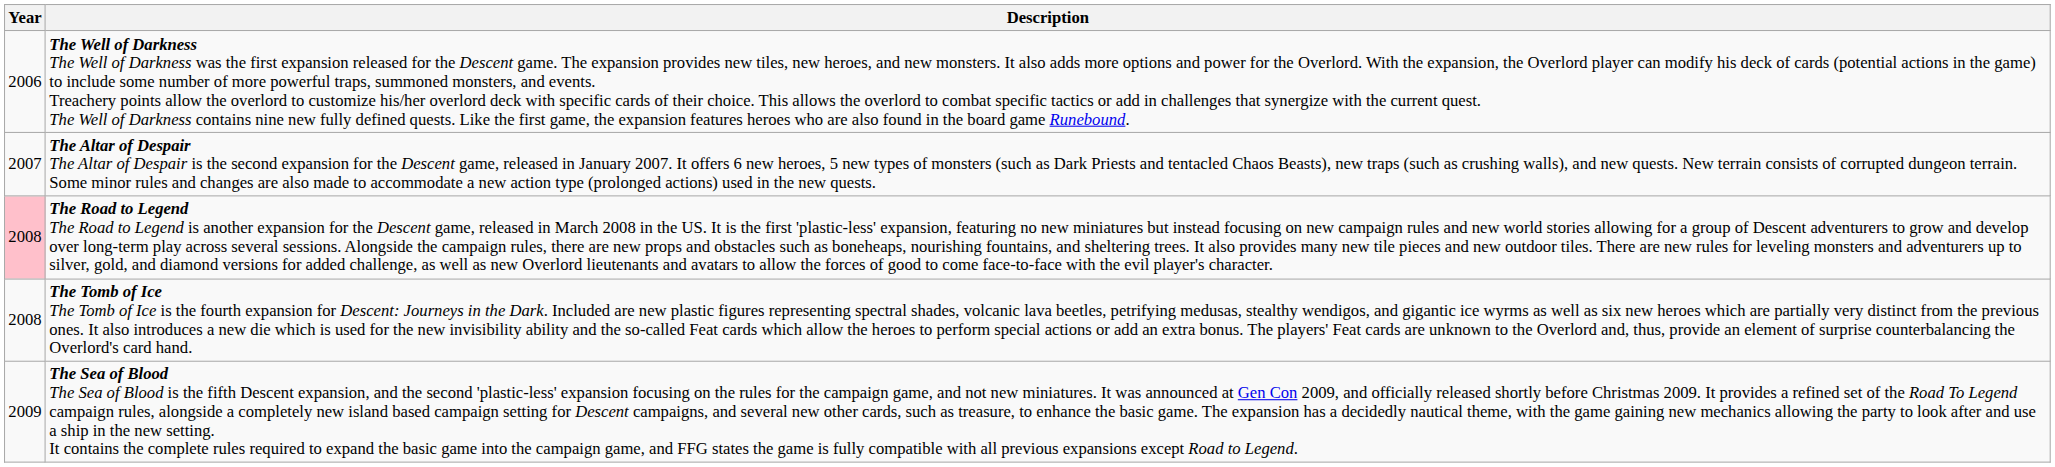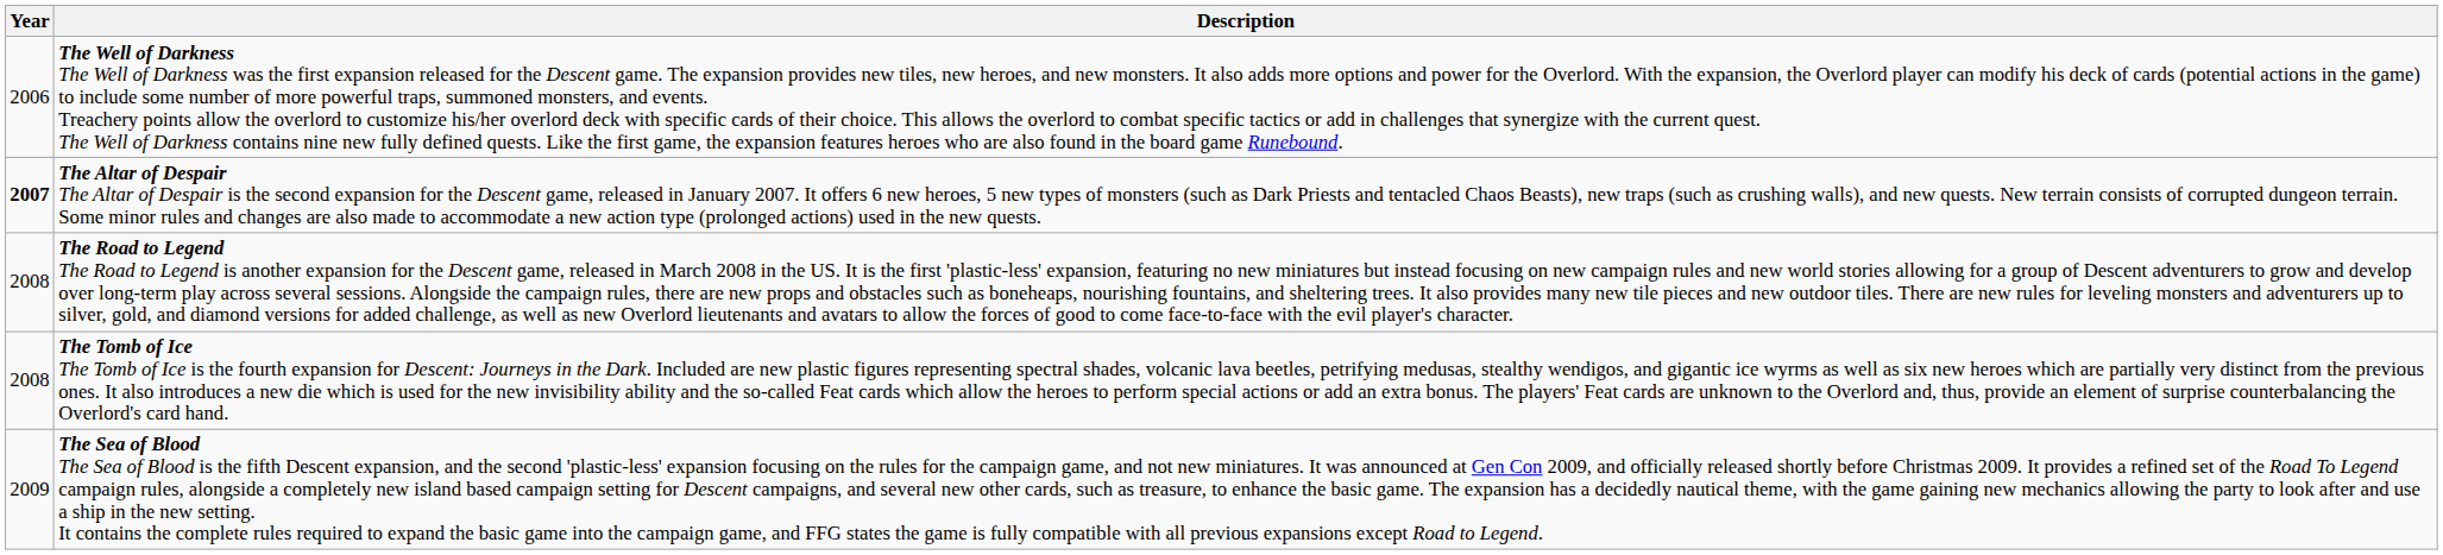row 3 | Year: normal -> bold
row 4 | Year: pink background -> no background
